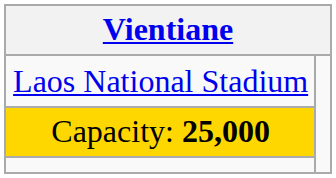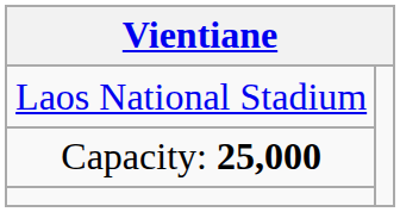Capacity: 25,000 | column 1: gold background -> no background
